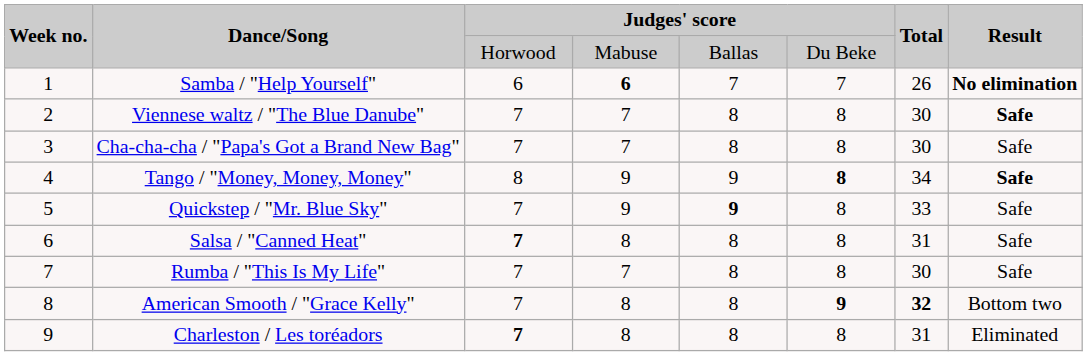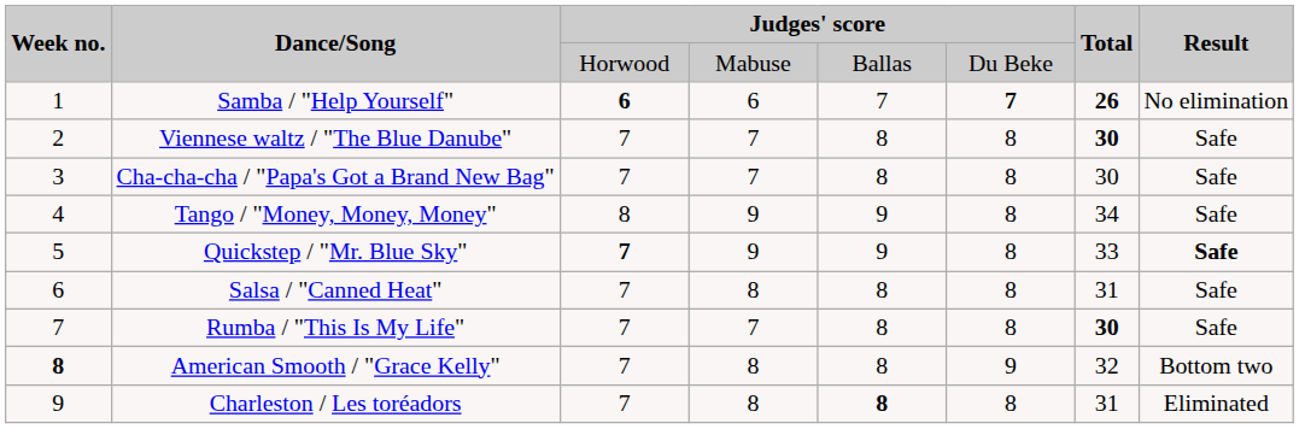Samba / "Help Yourself" | column 3: normal -> bold
Samba / "Help Yourself" | column 4: bold -> normal
Samba / "Help Yourself" | column 6: normal -> bold
Samba / "Help Yourself" | Total: normal -> bold
Samba / "Help Yourself" | Result: bold -> normal
Viennese waltz / "The Blue Danube" | Total: normal -> bold
Viennese waltz / "The Blue Danube" | Result: bold -> normal
Tango / "Money, Money, Money" | column 6: bold -> normal
Tango / "Money, Money, Money" | Result: bold -> normal
Quickstep / "Mr. Blue Sky" | column 3: normal -> bold
Quickstep / "Mr. Blue Sky" | column 5: bold -> normal
Quickstep / "Mr. Blue Sky" | Result: normal -> bold
Salsa / "Canned Heat" | column 3: bold -> normal
Rumba / "This Is My Life" | Total: normal -> bold
American Smooth / "Grace Kelly" | Week no.: normal -> bold
American Smooth / "Grace Kelly" | column 6: bold -> normal
American Smooth / "Grace Kelly" | Total: bold -> normal
Charleston / Les toréadors | column 3: bold -> normal
Charleston / Les toréadors | column 5: normal -> bold
